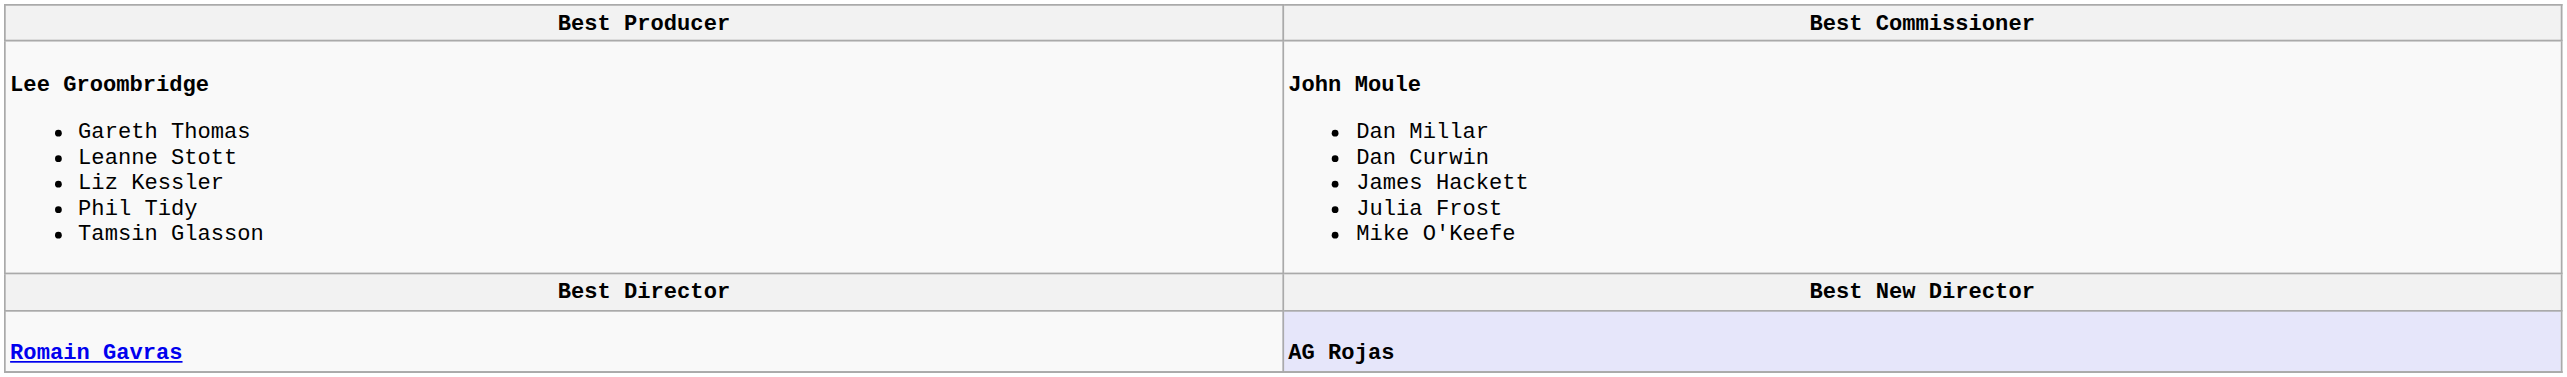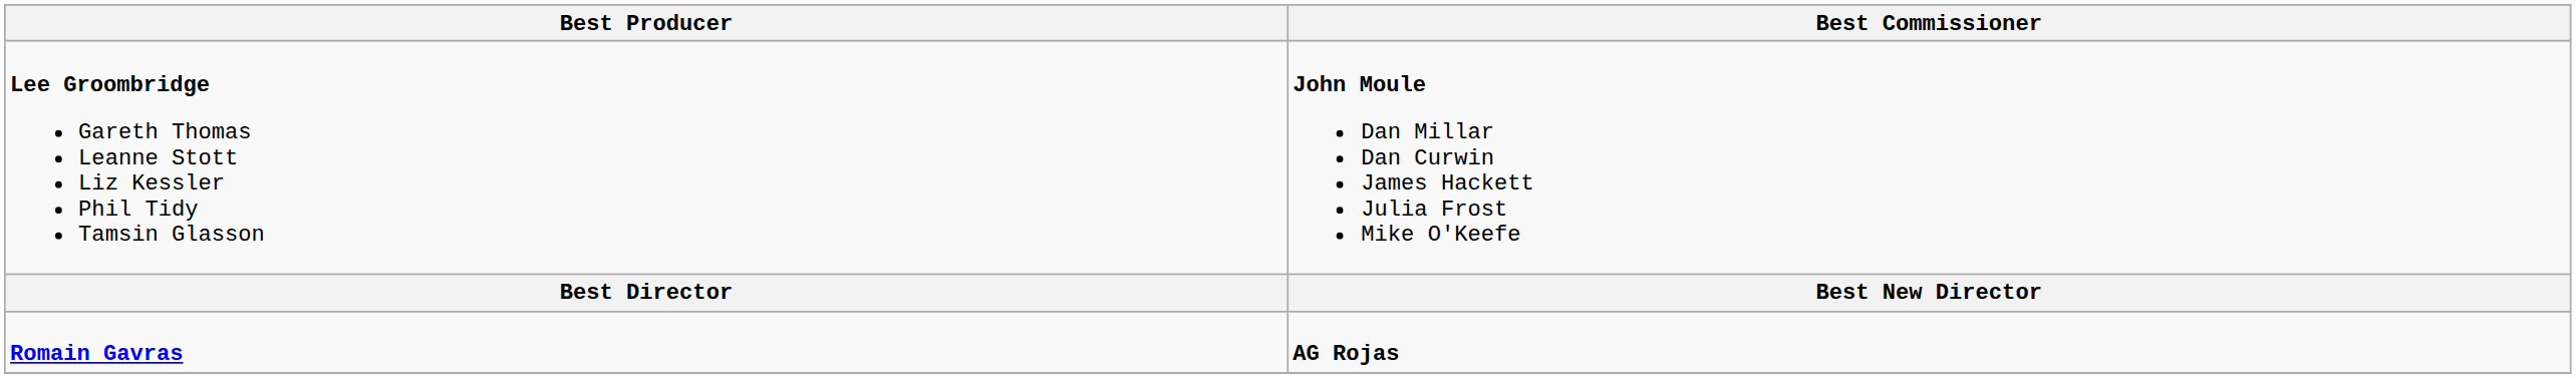Romain Gavras | Best Commissioner: lavender background -> no background
